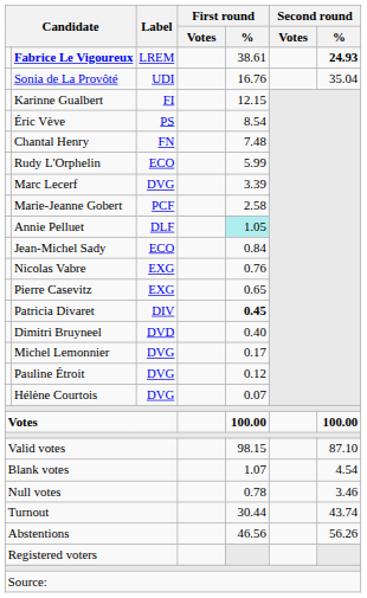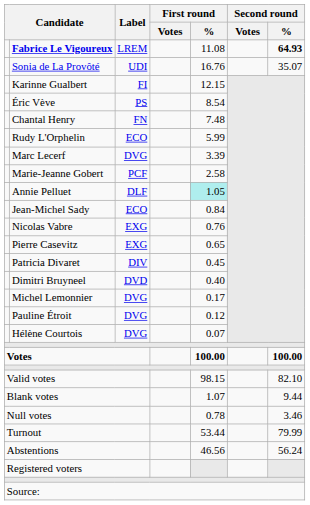Fabrice Le Vigoureux | First round / %: 38.61 -> 11.08
Fabrice Le Vigoureux | Second round / %: 24.93 -> 64.93
Sonia de La Provôté | Second round / %: 35.04 -> 35.07
Patricia Divaret | First round / %: bold -> normal
Valid votes | Second round / %: 87.10 -> 82.10
Blank votes | Second round / %: 4.54 -> 9.44
Turnout | First round / %: 30.44 -> 53.44
Turnout | Second round / %: 43.74 -> 79.99
Abstentions | Second round / %: 56.26 -> 56.24
